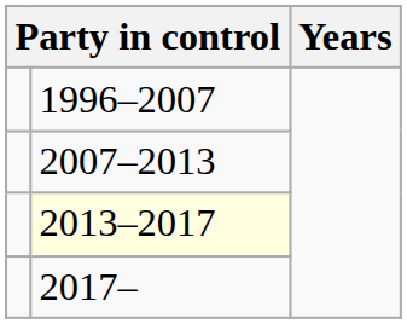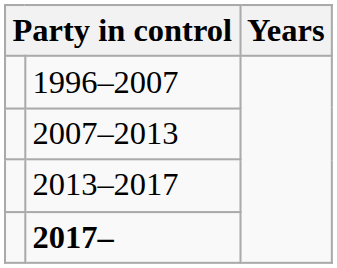2013–2017 | column 2: lightyellow background -> no background
2017– | column 2: normal -> bold
